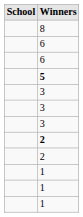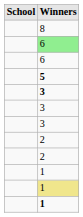row 3 | Winners: no background -> lightgreen background
row 6 | Winners: normal -> bold
row 9 | Winners: bold -> normal
row 12 | Winners: no background -> khaki background
row 13 | Winners: normal -> bold
